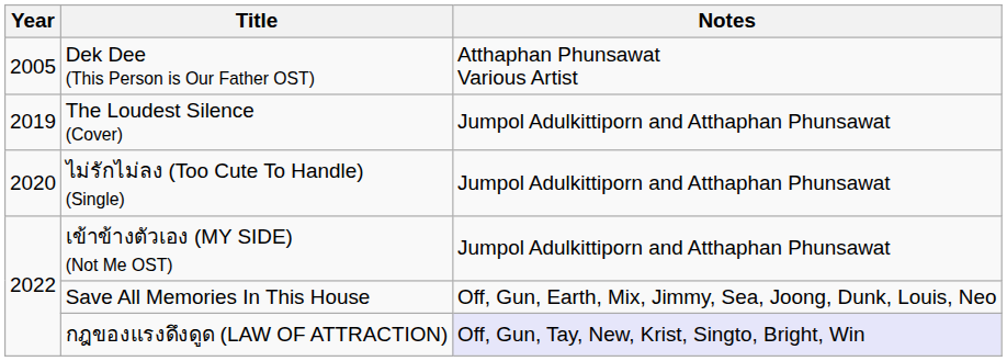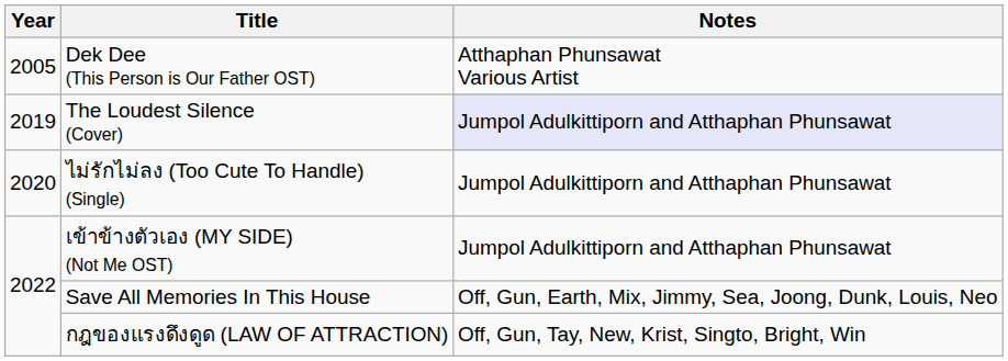The Loudest Silence (Cover) | Notes: no background -> lavender background
กฎของแรงดึงดูด (LAW OF ATTRACTION) | Notes: lavender background -> no background
